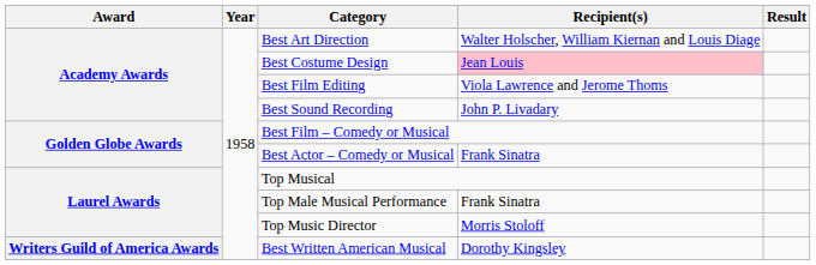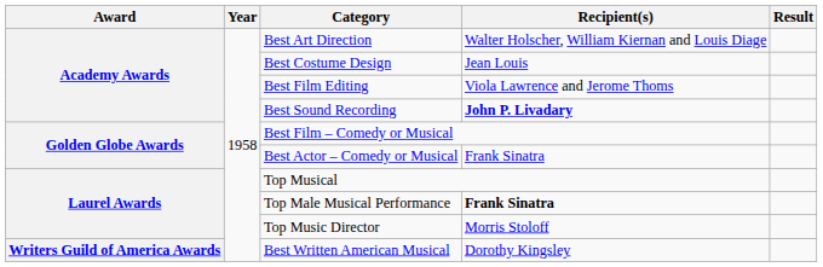Best Costume Design | Recipient(s): pink background -> no background
Best Sound Recording | Recipient(s): normal -> bold
Top Male Musical Performance | Recipient(s): normal -> bold
